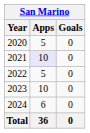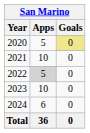2020 | Goals: no background -> khaki background
2021 | Apps: lavender background -> no background
2022 | Apps: no background -> lightgrey background
